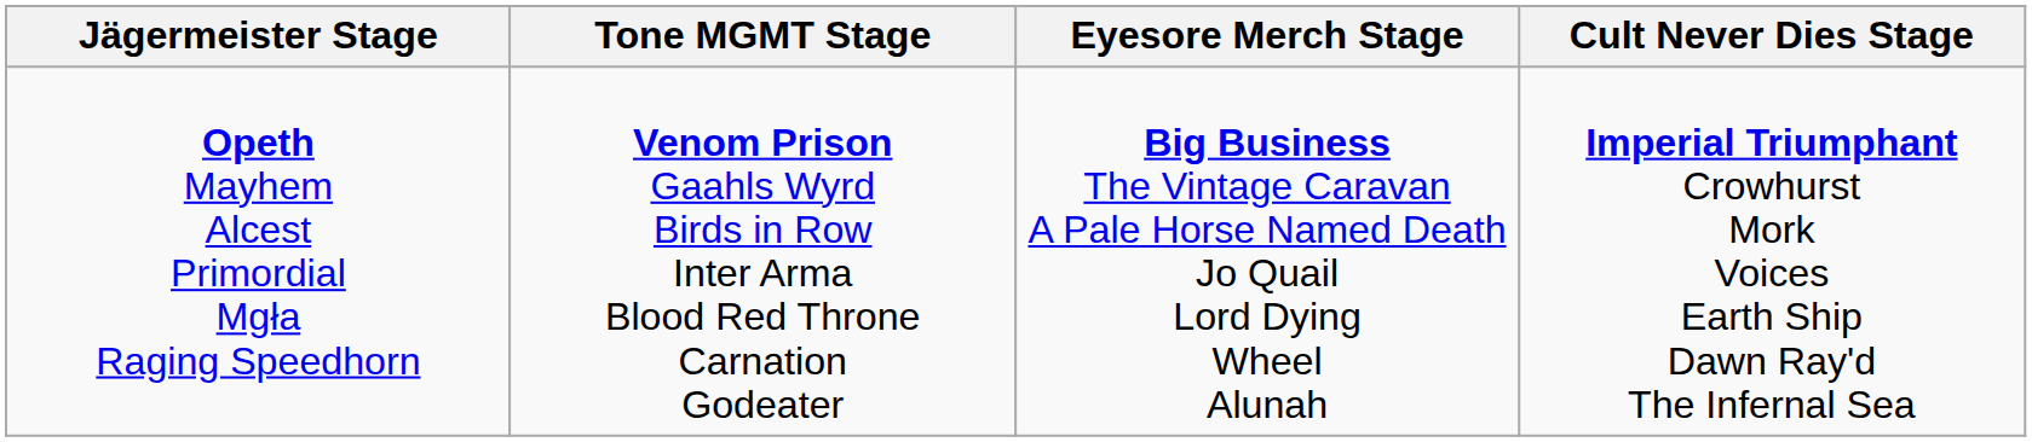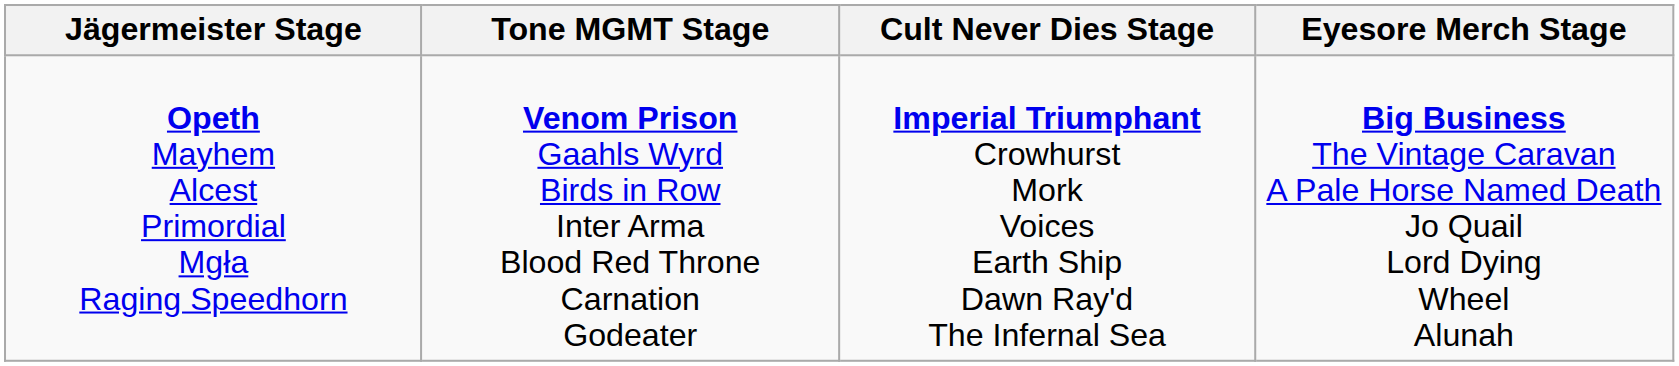columns swapped: Cult Never Dies Stage <-> Eyesore Merch Stage
